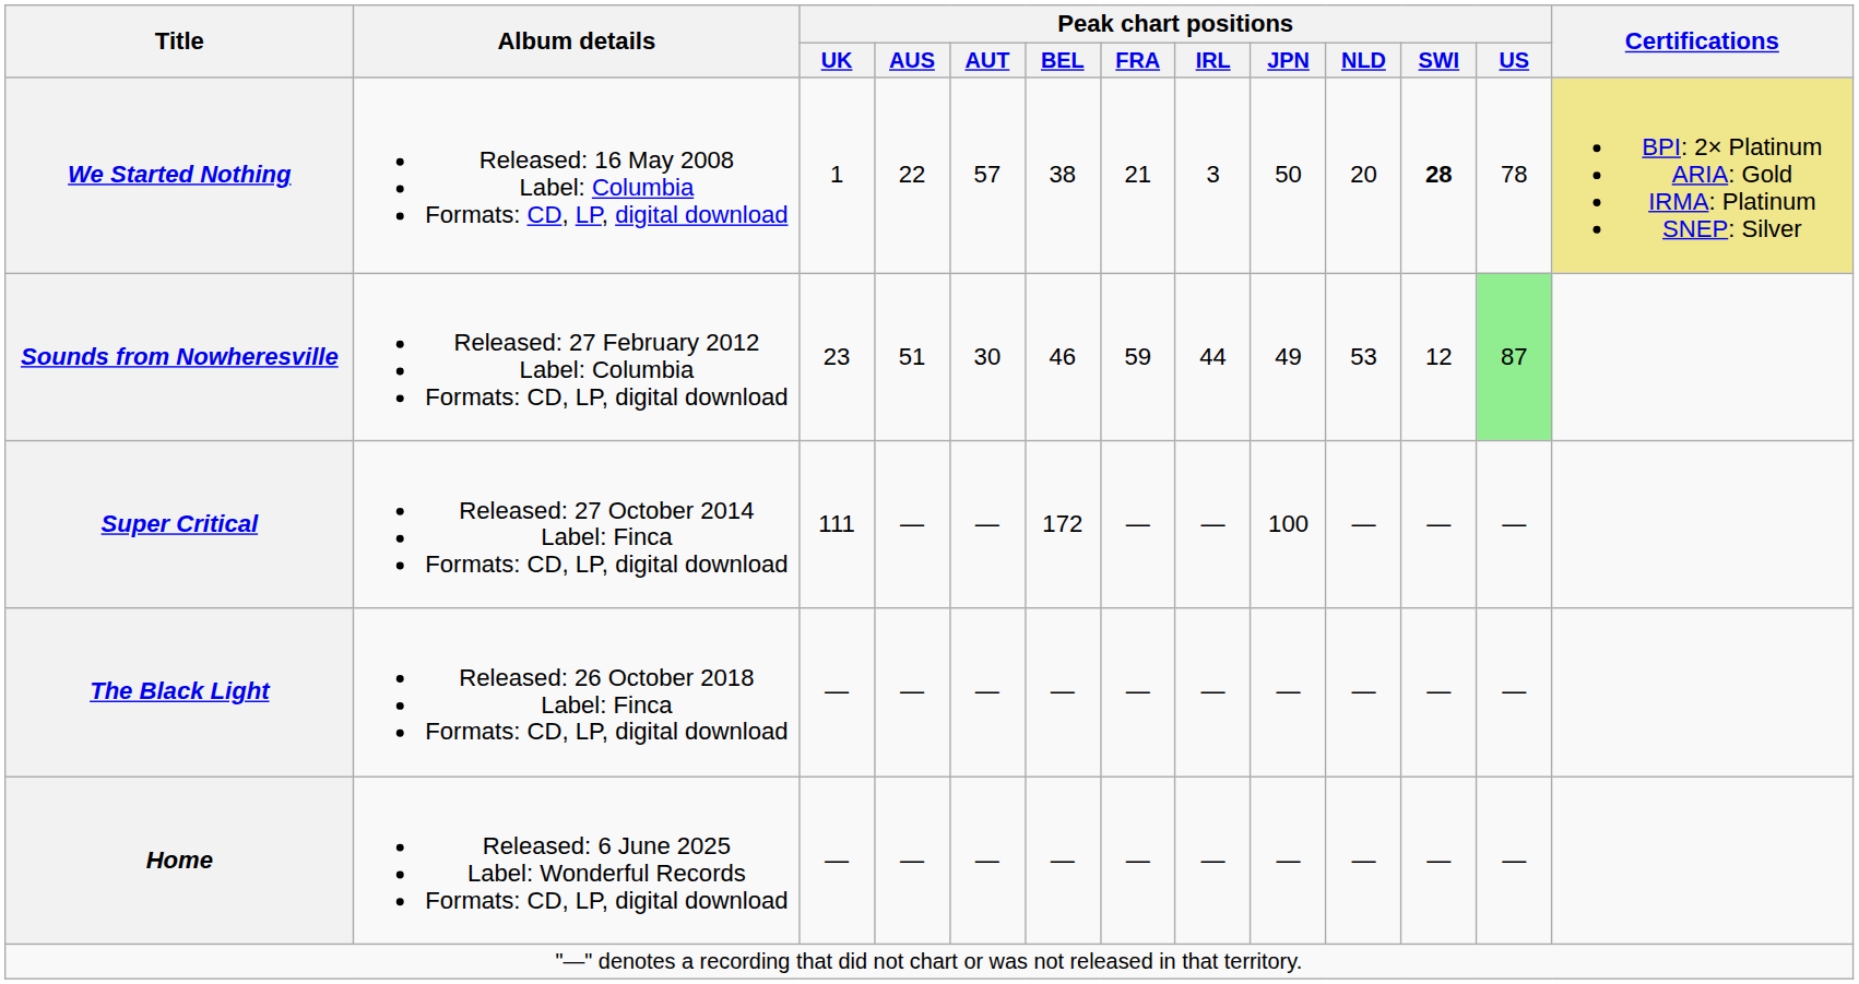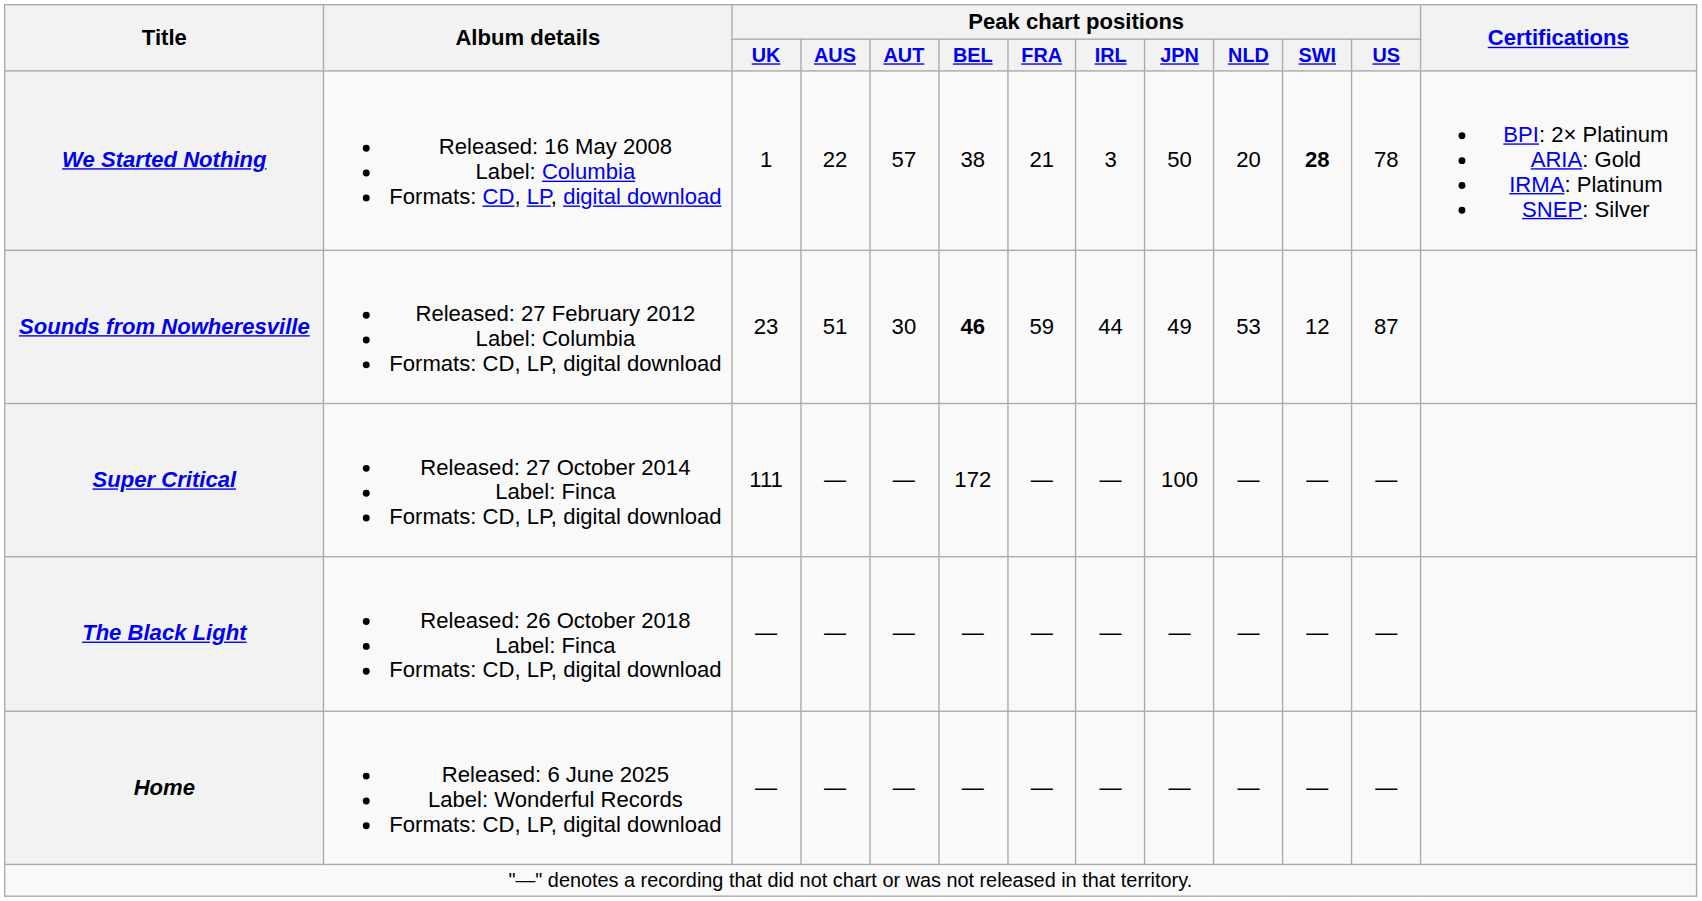We Started Nothing | Certifications: khaki background -> no background
Sounds from Nowheresville | Peak chart positions / BEL: normal -> bold
Sounds from Nowheresville | Peak chart positions / US: lightgreen background -> no background
